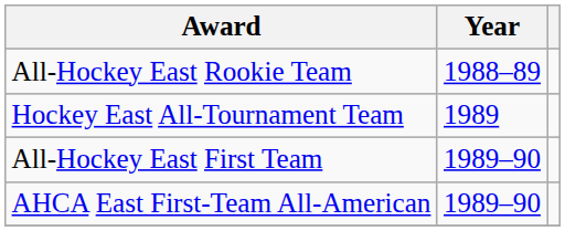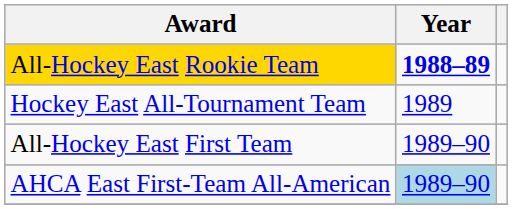row 2 | Award: no background -> gold background
row 2 | Year: normal -> bold
row 5 | Year: no background -> lightblue background
